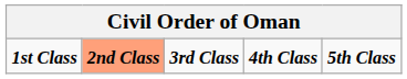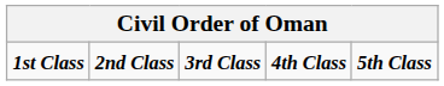1st Class | column 2: lightsalmon background -> no background
